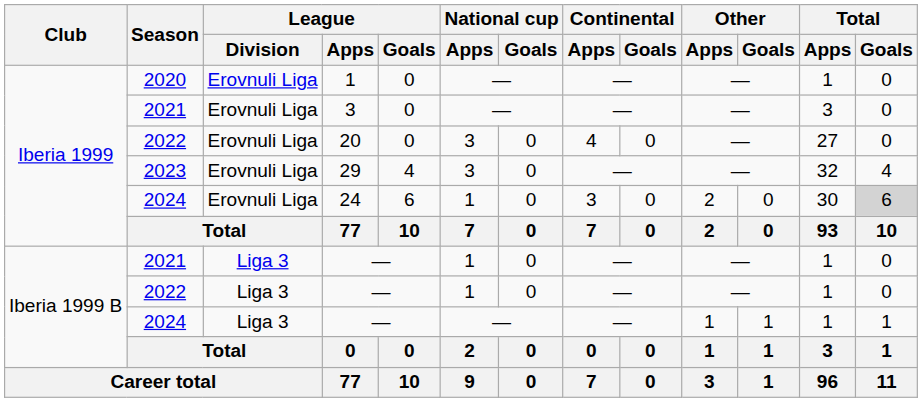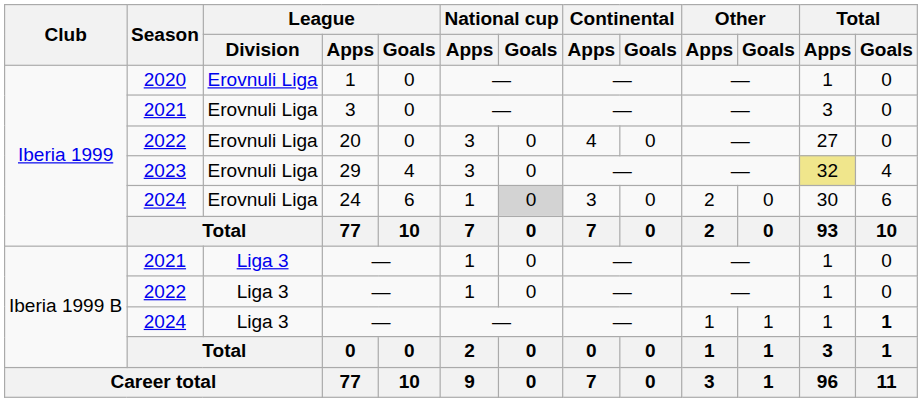29 | Total / Apps: no background -> khaki background
24 | National cup / Goals: no background -> lightgrey background
24 | Total / Goals: lightgrey background -> no background
2024 / — | Total / Goals: normal -> bold
